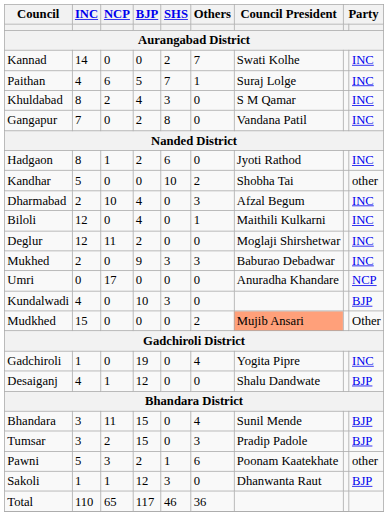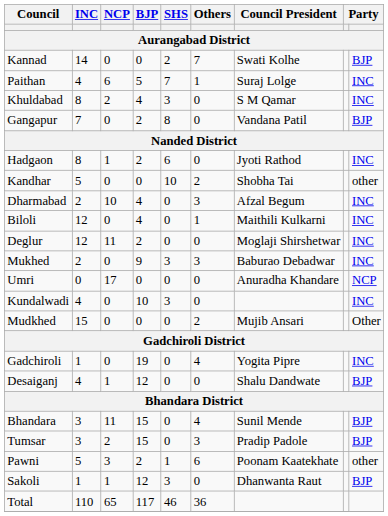Kannad | column 9: INC -> BJP
Gangapur | column 9: INC -> BJP
Kundalwadi | column 9: BJP -> INC
Mudkhed | Council President: lightsalmon background -> no background
